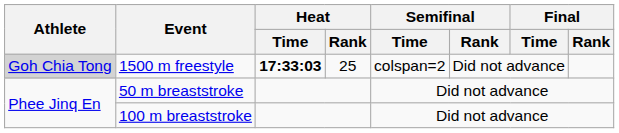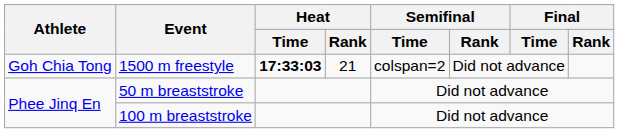1500 m freestyle | Athlete: lightgrey background -> no background
1500 m freestyle | Heat / Rank: 25 -> 21
